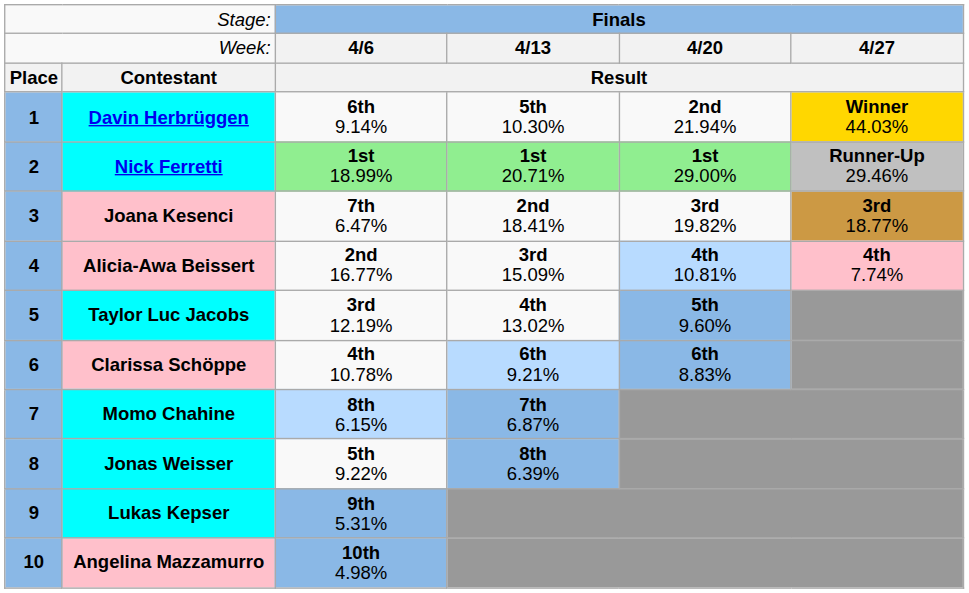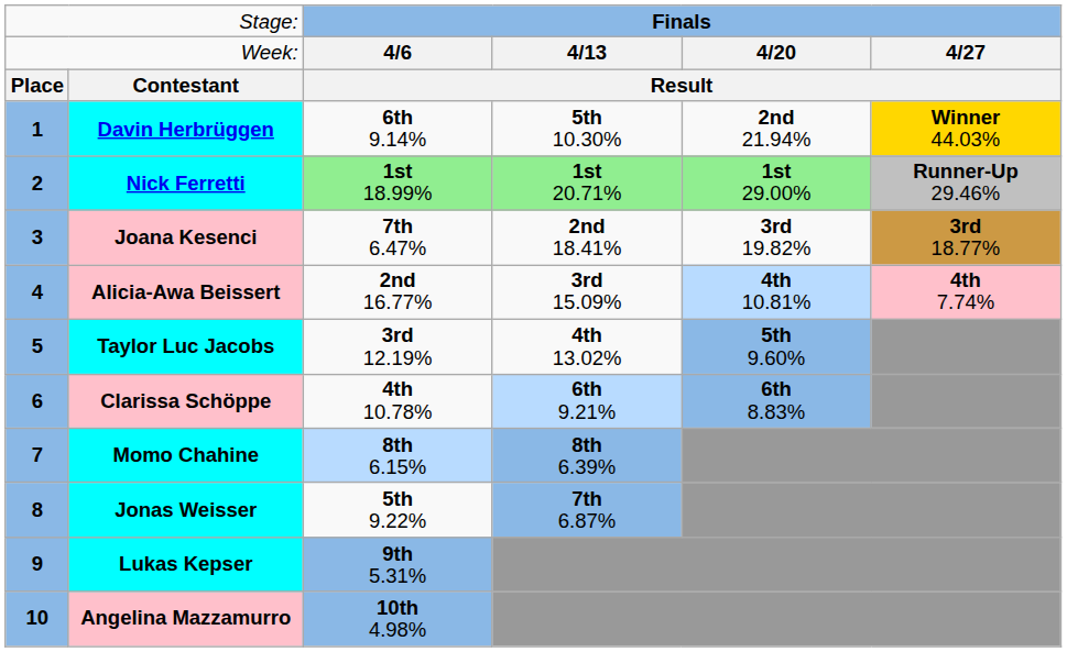Momo Chahine | column 4: 7th 6.87% -> 8th 6.39%
Jonas Weisser | column 4: 8th 6.39% -> 7th 6.87%
